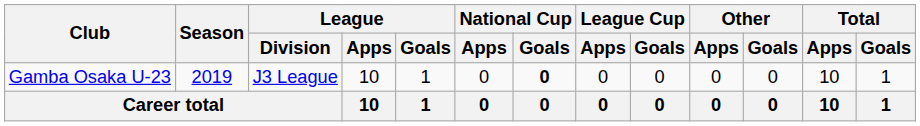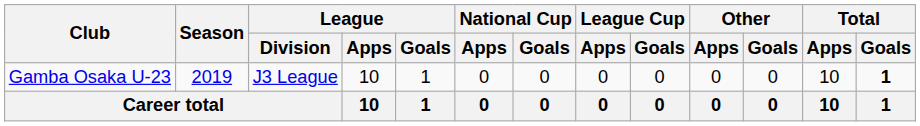Gamba Osaka U-23 | National Cup / Goals: bold -> normal
Gamba Osaka U-23 | Total / Goals: normal -> bold
